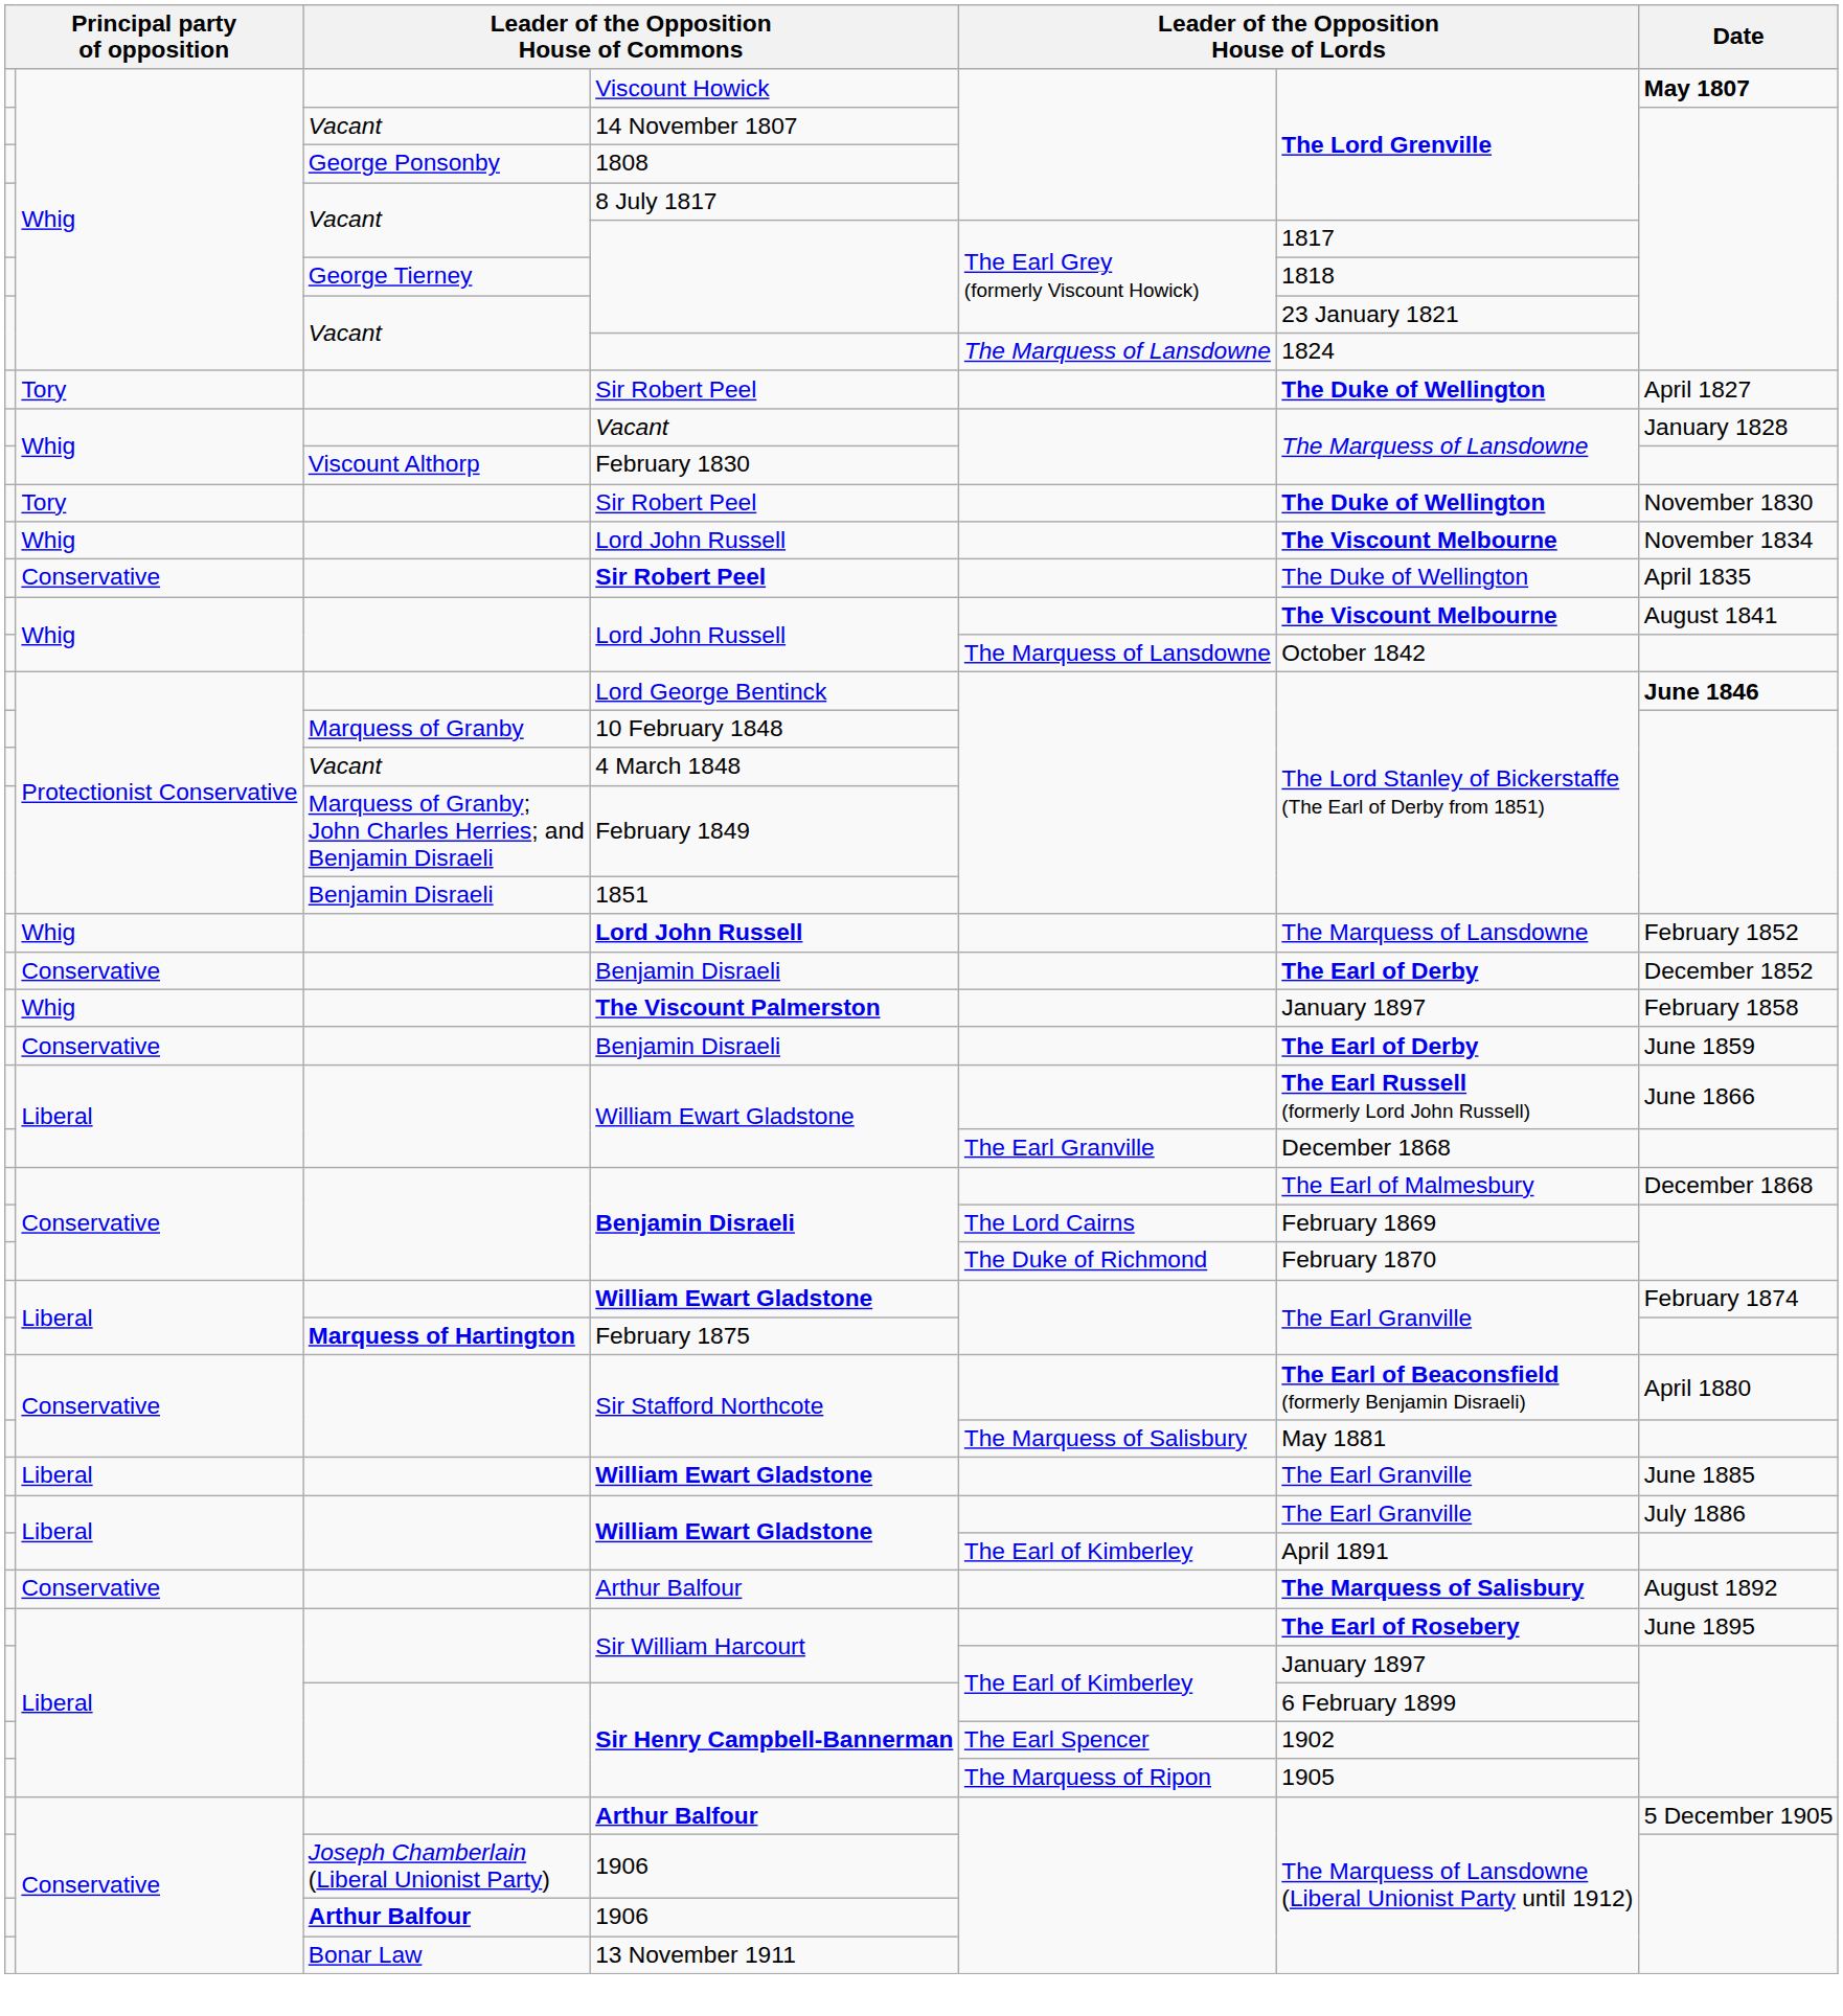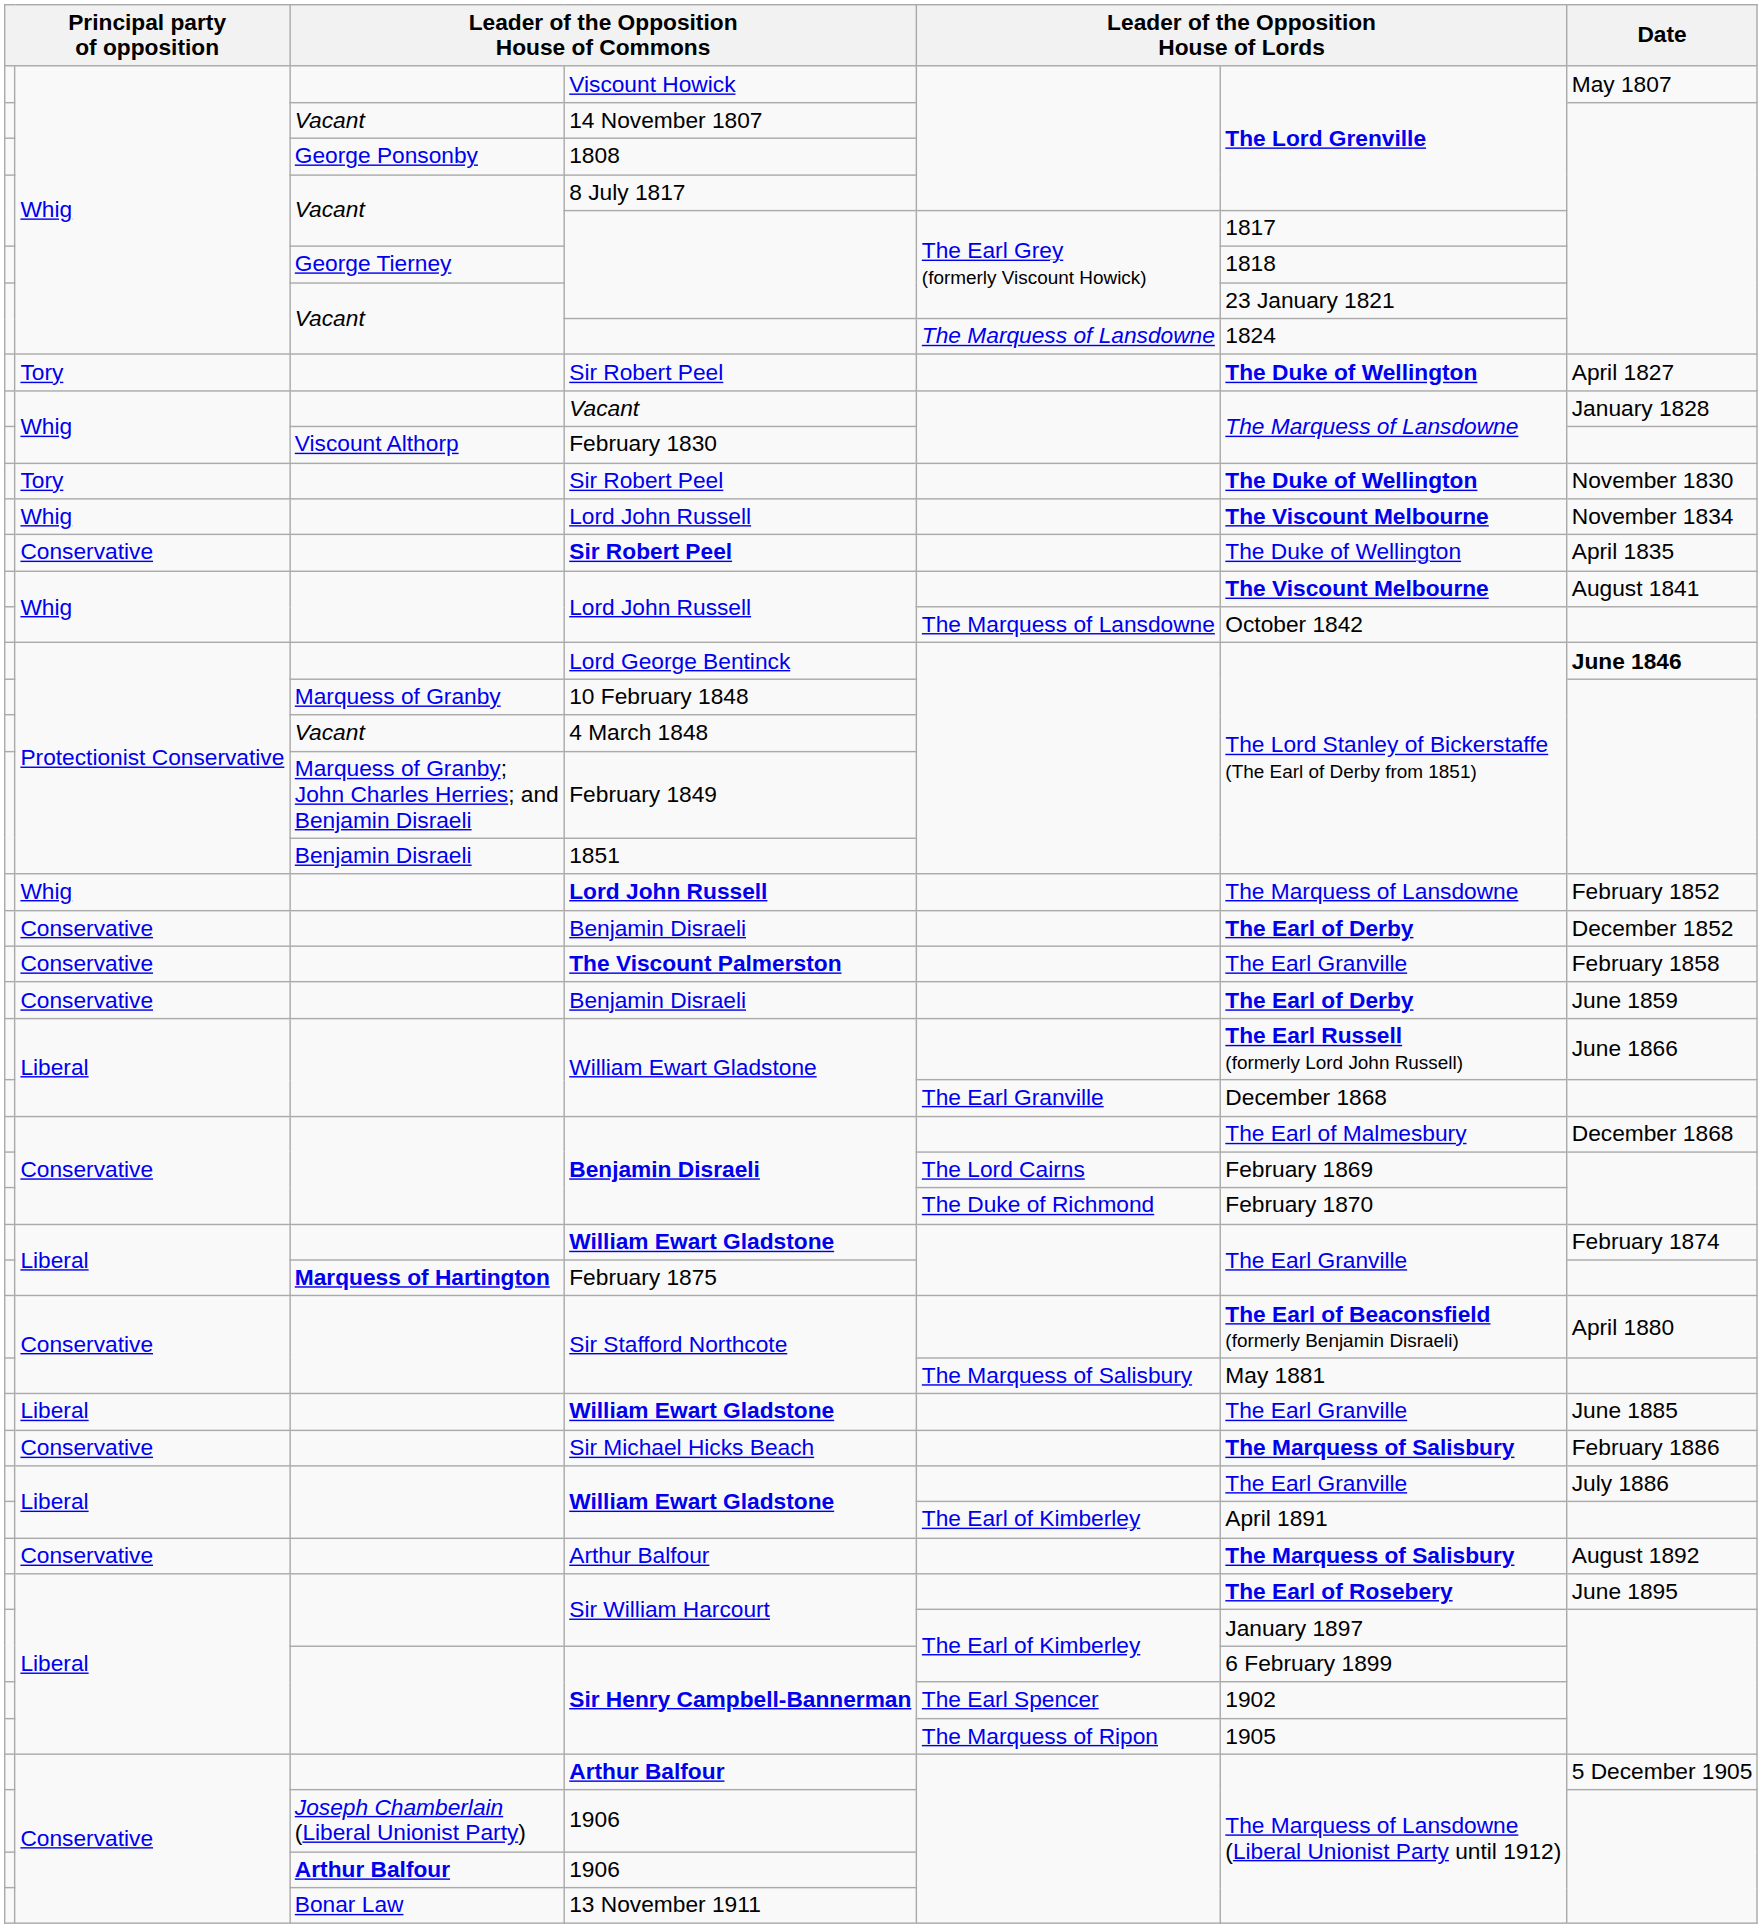Viscount Howick | Date: bold -> normal
The Viscount Palmerston | column 2: Whig -> Conservative
The Viscount Palmerston | column 6: January 1897 -> The Earl Granville
+ row: Conservative | Sir Michael Hicks Beach | The Marquess of Salisbury | February 1886
